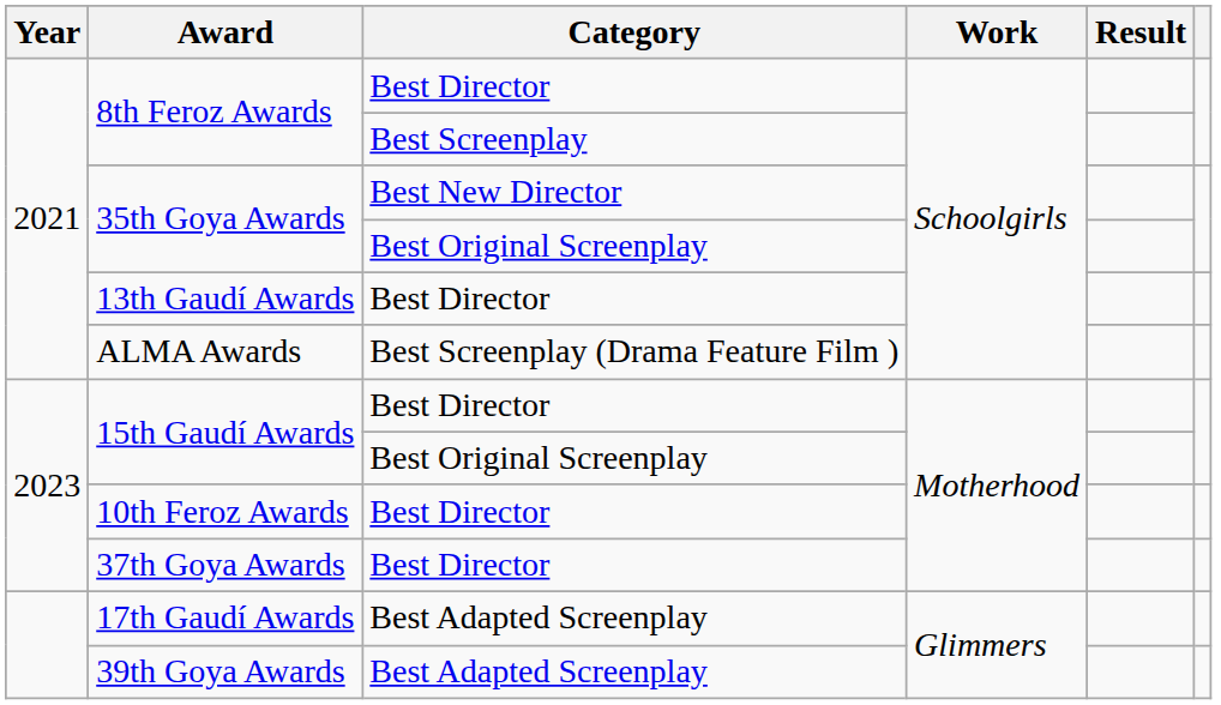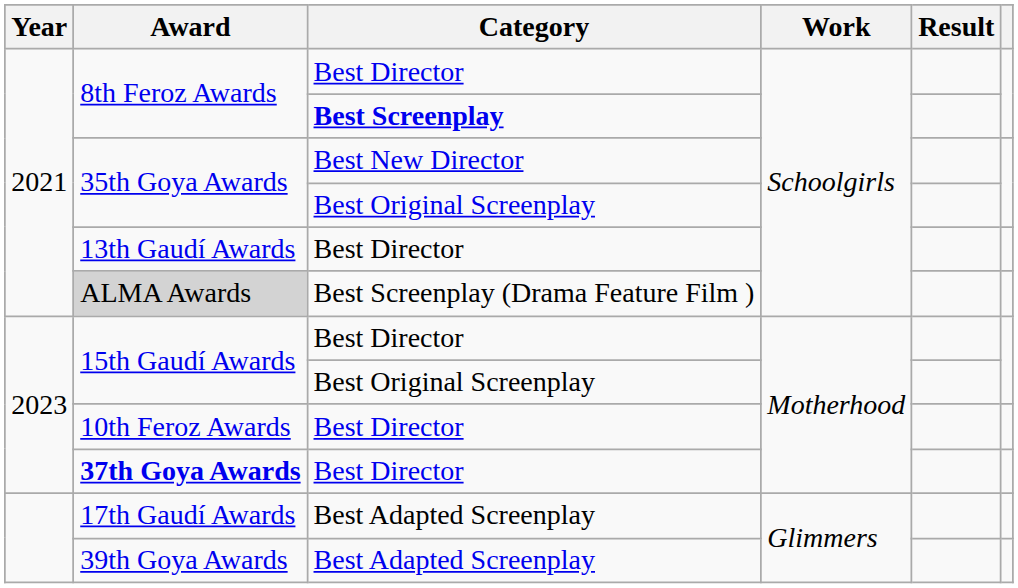8th Feroz Awards / Best Screenplay | Category: normal -> bold
ALMA Awards | Award: no background -> lightgrey background
37th Goya Awards | Award: normal -> bold
